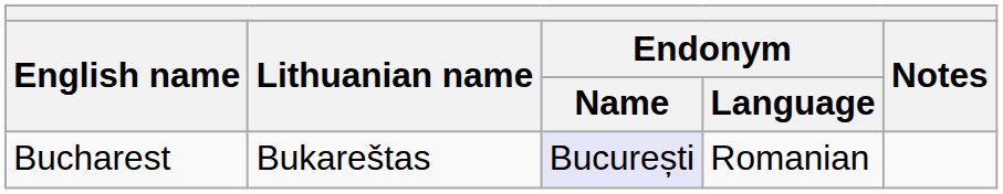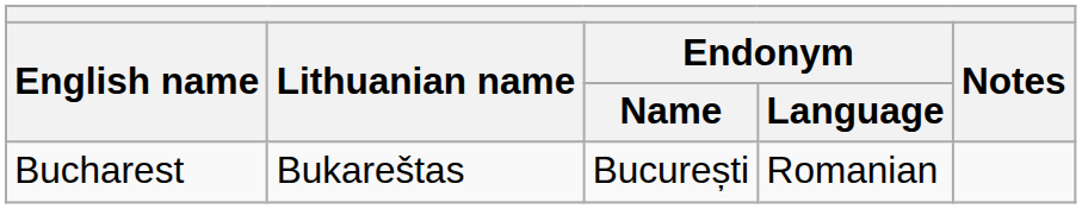Bucharest | Endonym / Name: lavender background -> no background
